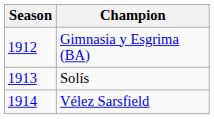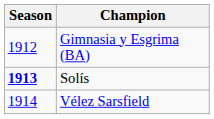Solís | Season: normal -> bold
